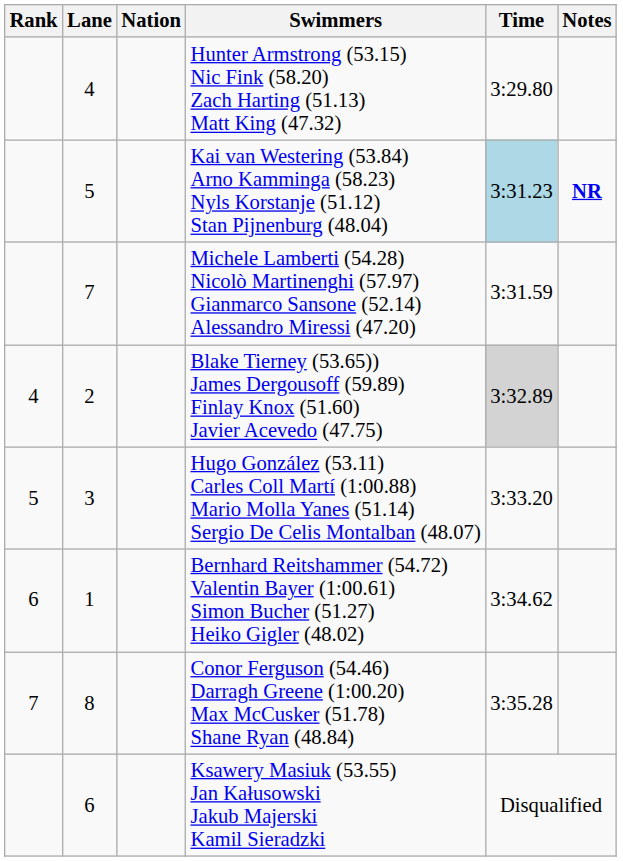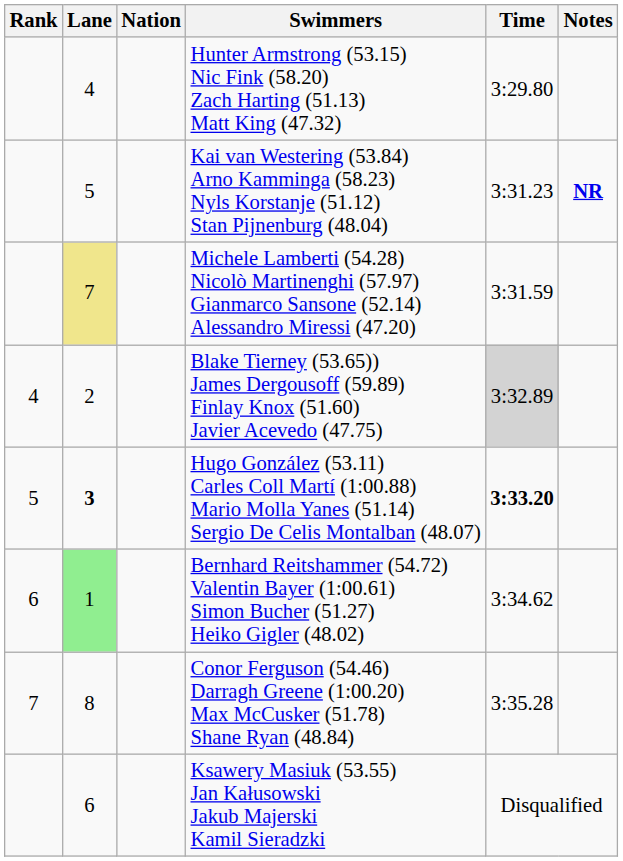row 3 | Time: lightblue background -> no background
row 4 | Lane: no background -> khaki background
row 6 | Lane: normal -> bold
row 6 | Time: normal -> bold
row 7 | Lane: no background -> lightgreen background
